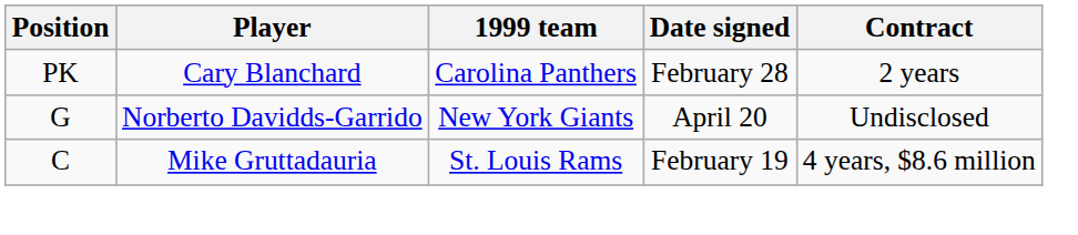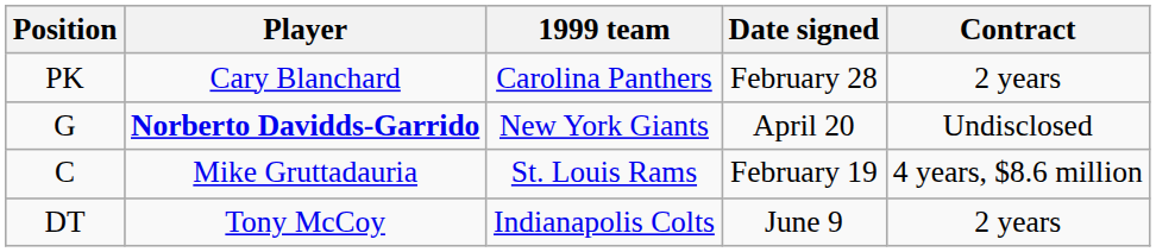G | Player: normal -> bold
+ row: DT | Tony McCoy | Indianapolis Colts | June 9 | 2 years
